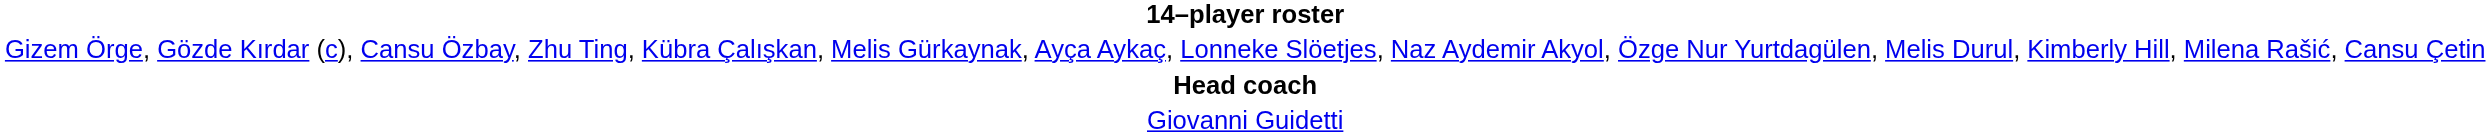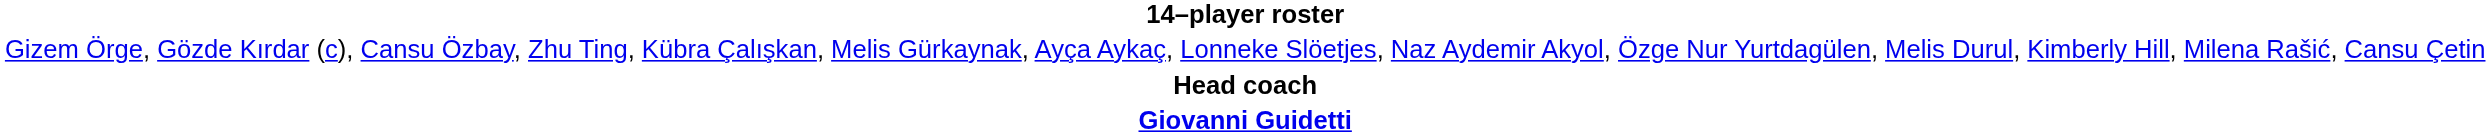row 4 | column 1: normal -> bold
